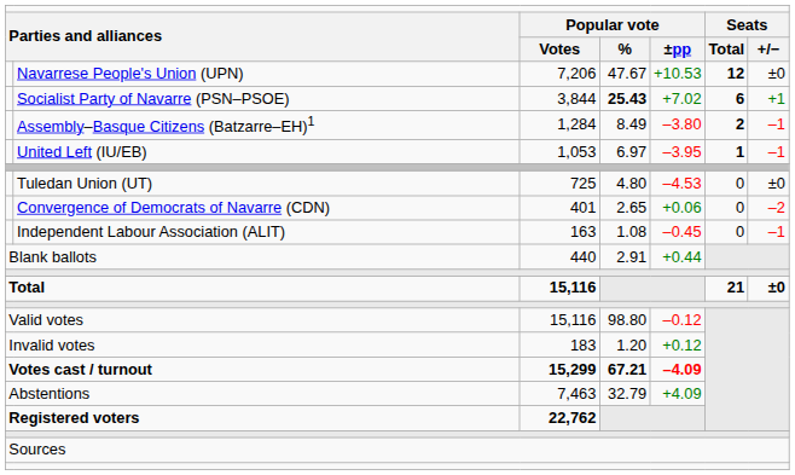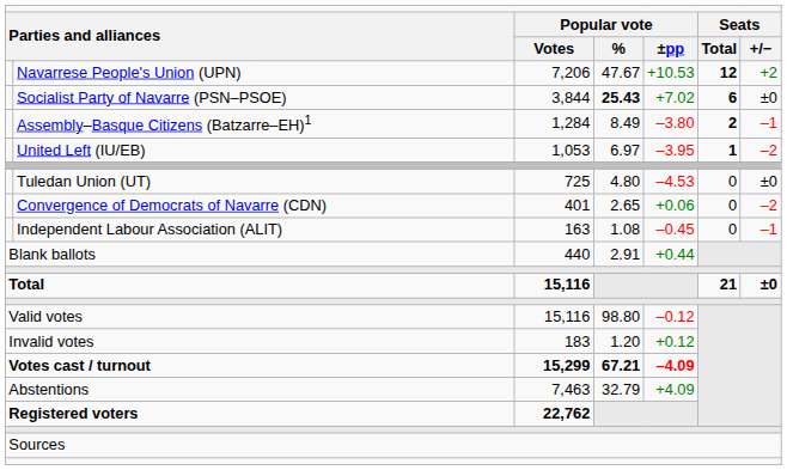Navarrese People's Union (UPN) | column 7: ±0 -> +2
Socialist Party of Navarre (PSN–PSOE) | column 7: +1 -> ±0
United Left (IU/EB) | column 7: –1 -> –2
